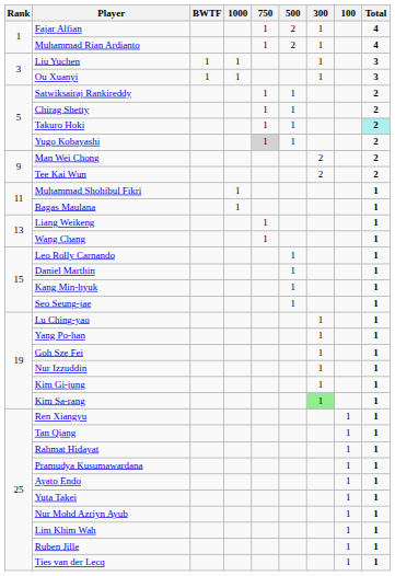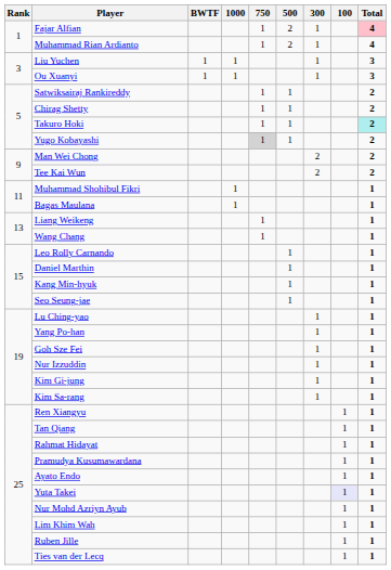Fajar Alfian | Total: no background -> pink background
Kim Sa-rang | 300: lightgreen background -> no background
Yuta Takei | 100: no background -> lavender background
